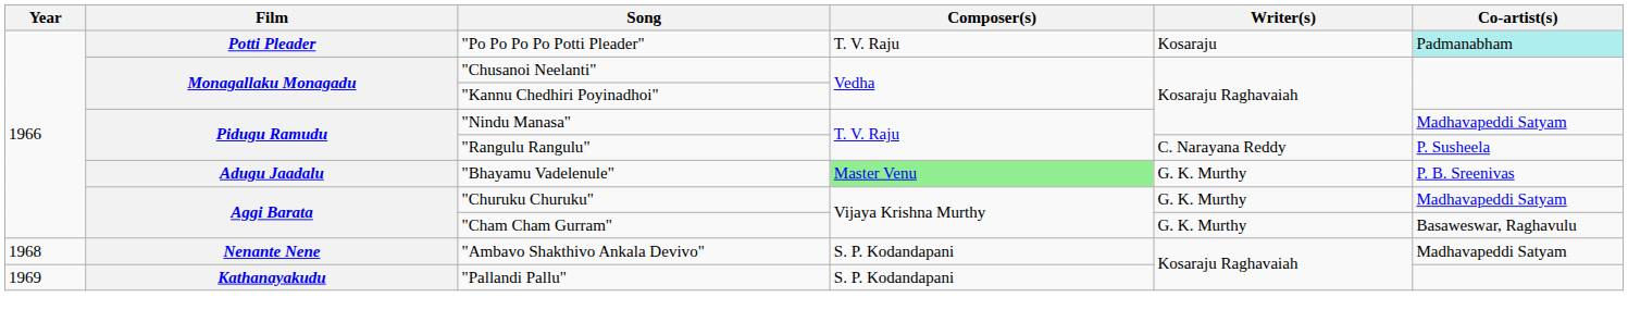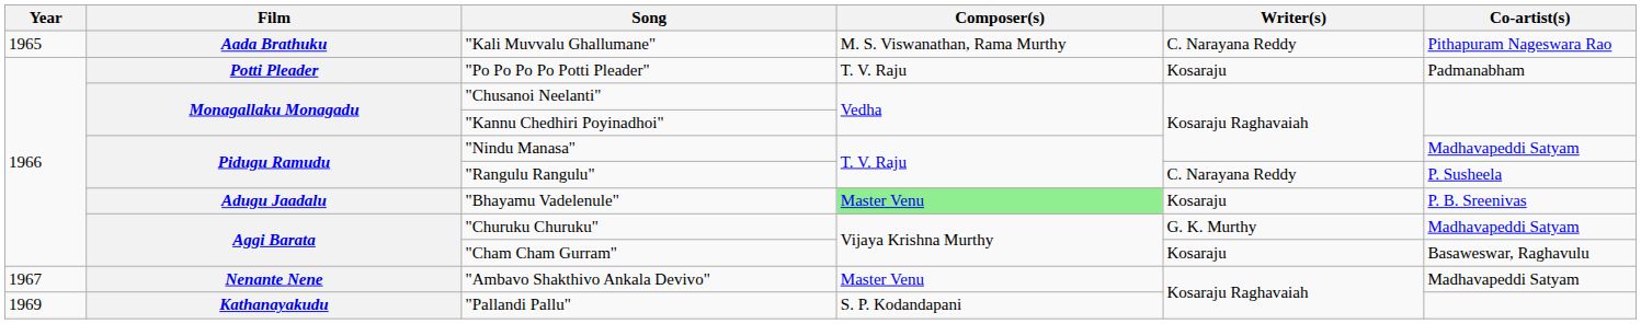+ row: 1965 | Aada Brathuku | "Kali Muvvalu Ghallumane" | M. S. Viswanathan, Rama Murthy | C. Narayana Reddy | Pithapuram Nageswara Rao
"Po Po Po Po Potti Pleader" | Co-artist(s): paleturquoise background -> no background
"Bhayamu Vadelenule" | Writer(s): G. K. Murthy -> Kosaraju
"Cham Cham Gurram" | Writer(s): G. K. Murthy -> Kosaraju
"Ambavo Shakthivo Ankala Devivo" | Year: 1968 -> 1967
"Ambavo Shakthivo Ankala Devivo" | Composer(s): S. P. Kodandapani -> Master Venu
